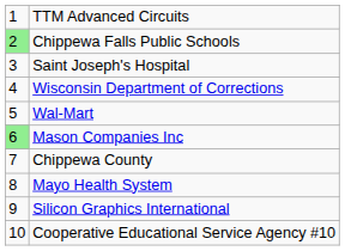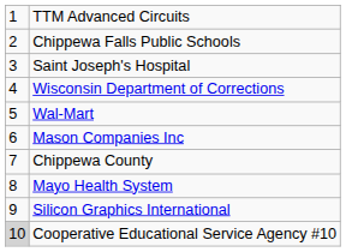Chippewa Falls Public Schools | column 1: lightgreen background -> no background
Mason Companies Inc | column 1: lightgreen background -> no background
Cooperative Educational Service Agency #10 | column 1: no background -> lightgrey background
